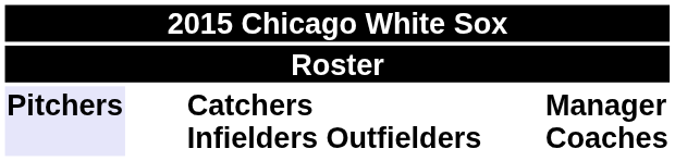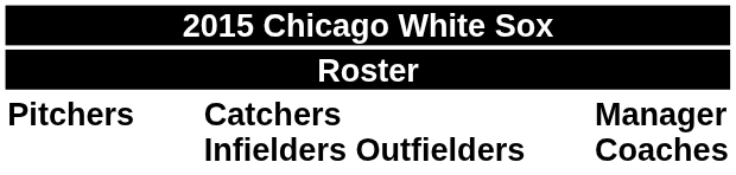Pitchers | column 1: lavender background -> no background
